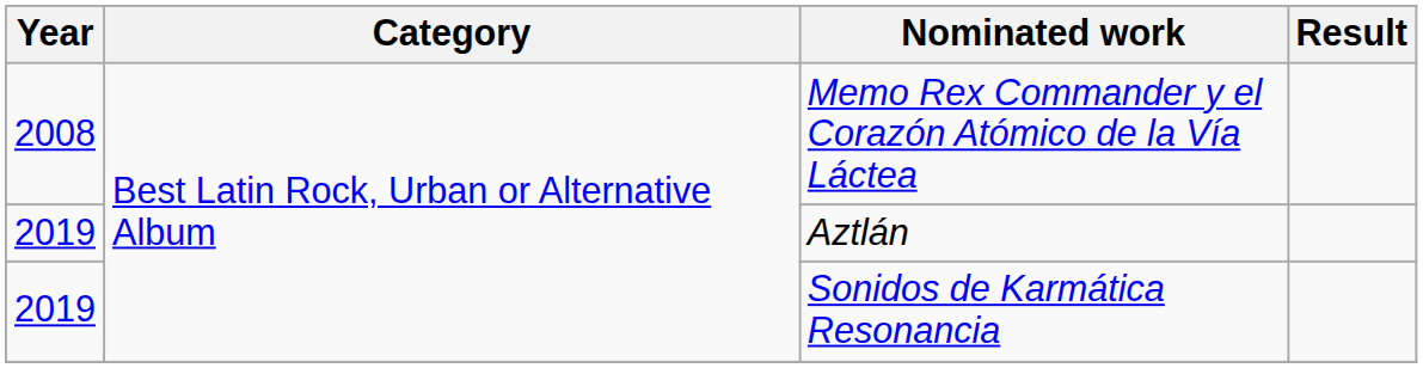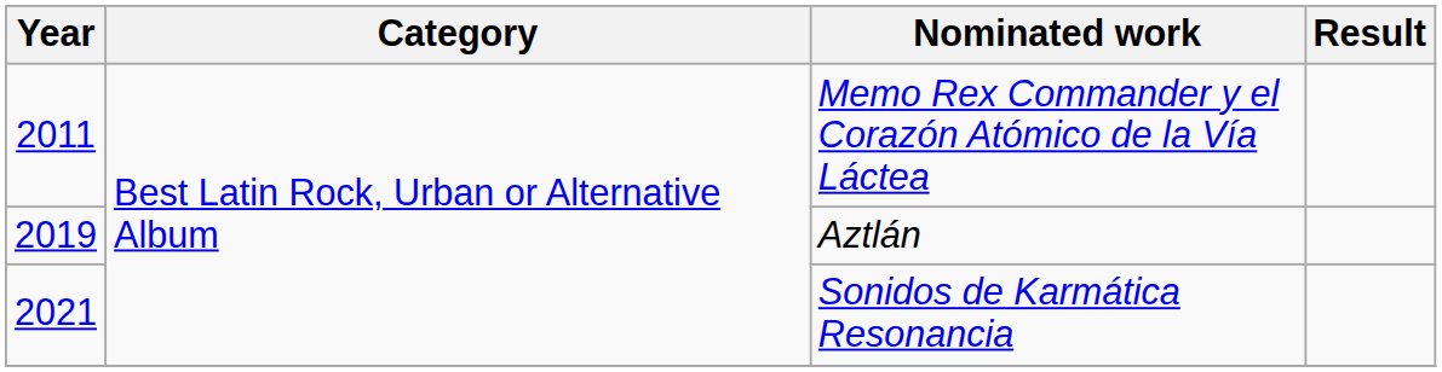Memo Rex Commander y el Corazón Atómico de la Vía Láctea | Year: 2008 -> 2011
Sonidos de Karmática Resonancia | Year: 2019 -> 2021
